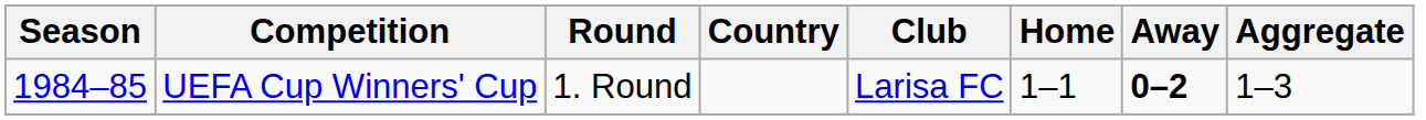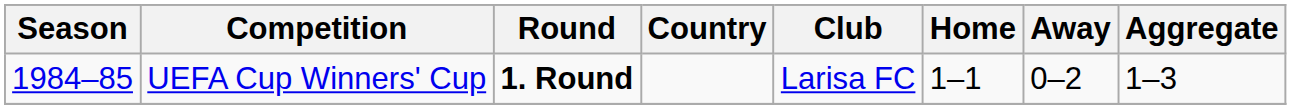UEFA Cup Winners' Cup | Round: normal -> bold
UEFA Cup Winners' Cup | Away: bold -> normal
